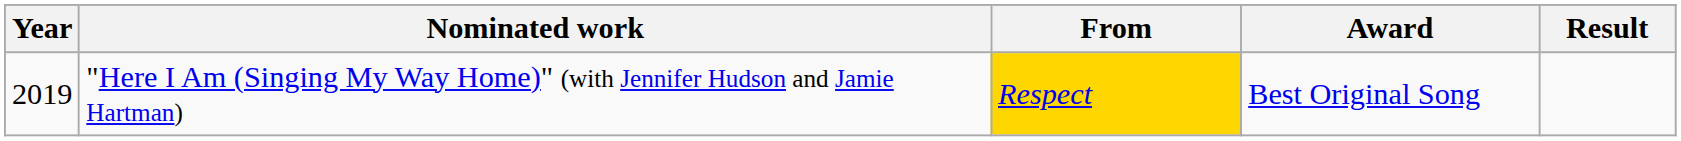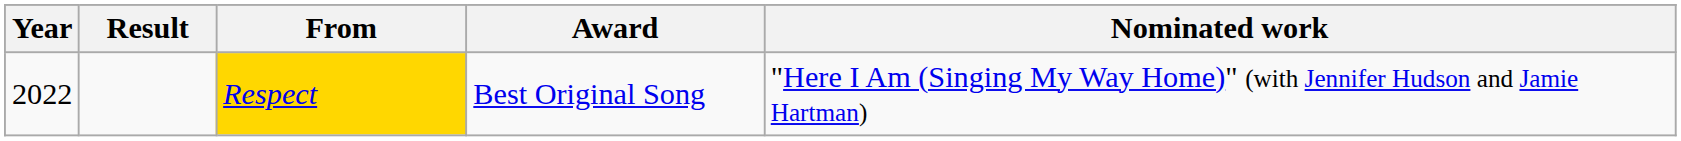columns swapped: Nominated work <-> Result
row 2 | Year: 2019 -> 2022
